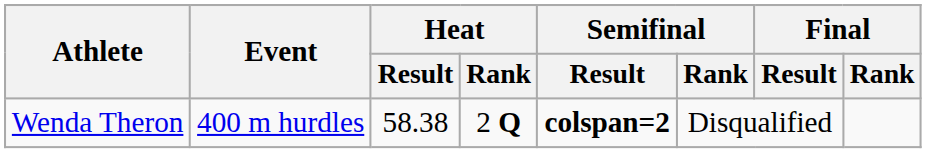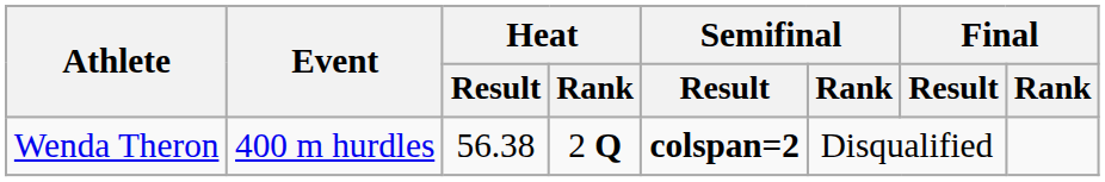Wenda Theron | Heat / Result: 58.38 -> 56.38
